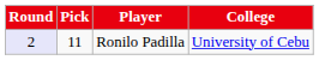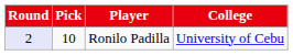Ronilo Padilla | Pick: 11 -> 10
